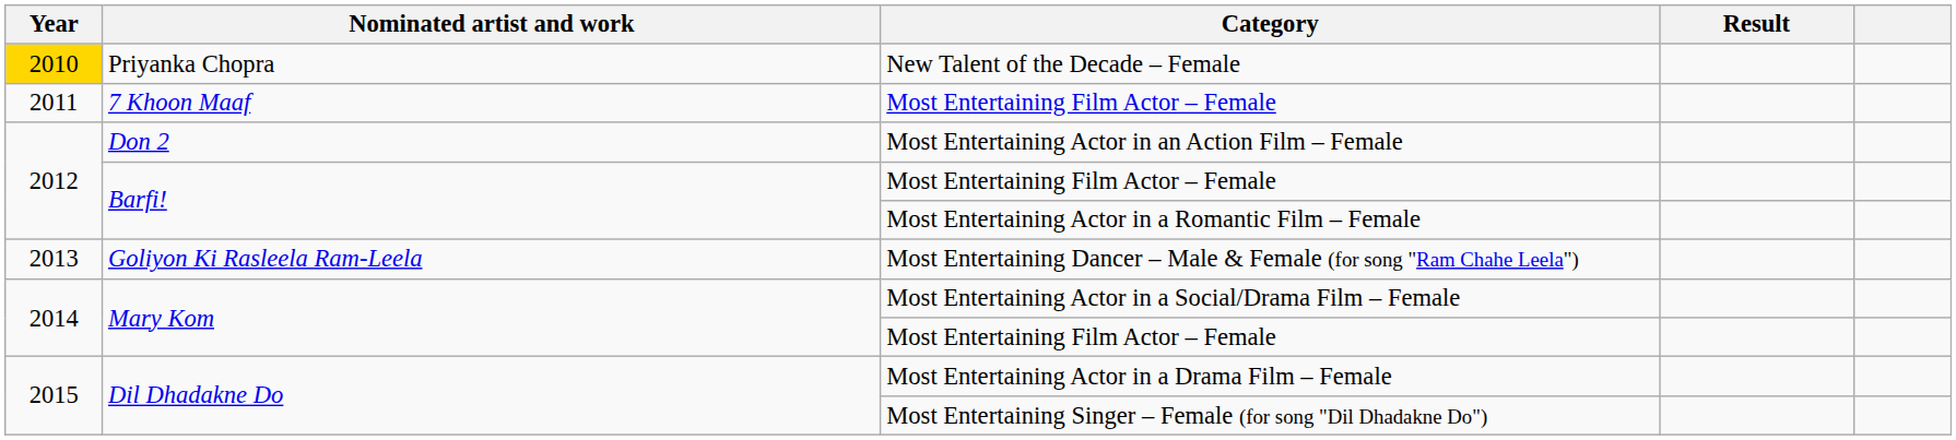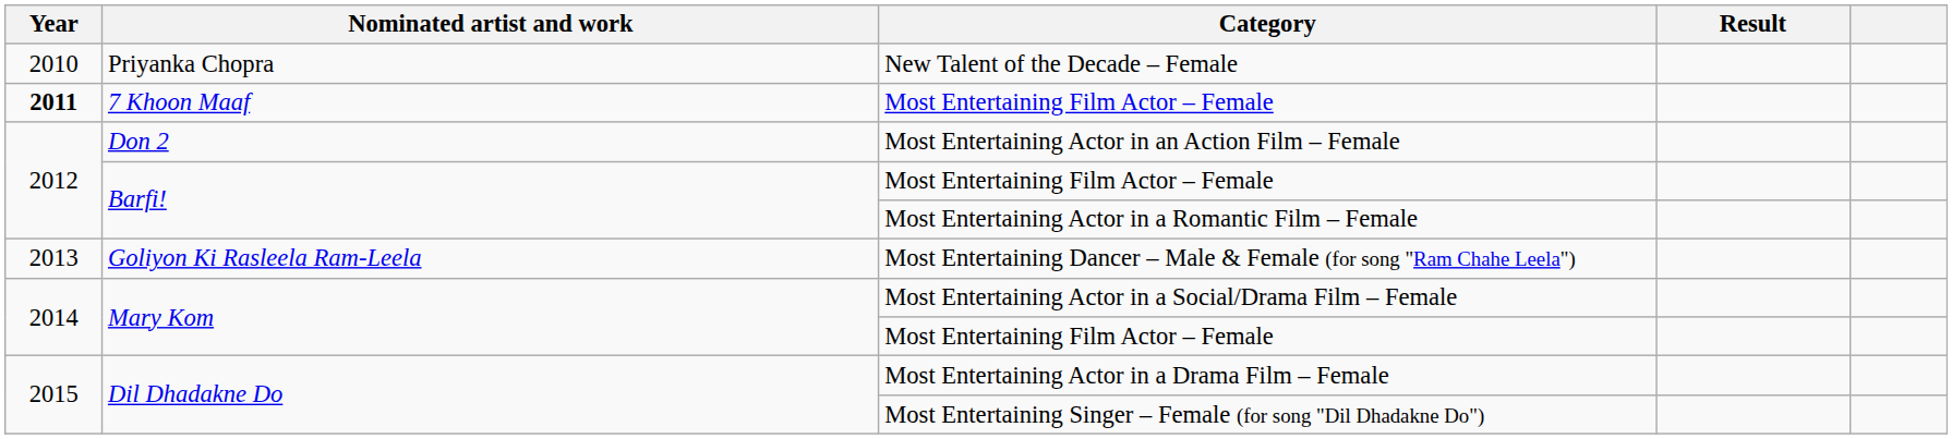New Talent of the Decade – Female | Year: gold background -> no background
7 Khoon Maaf / Most Entertaining Film Actor – Female | Year: normal -> bold
